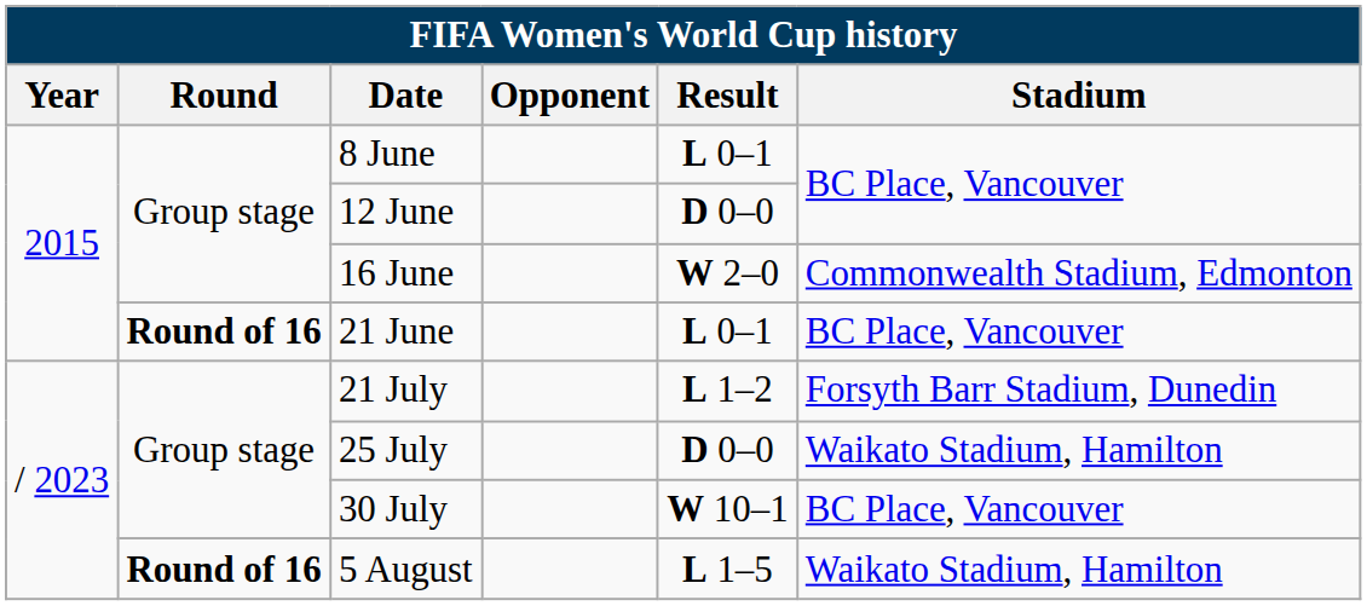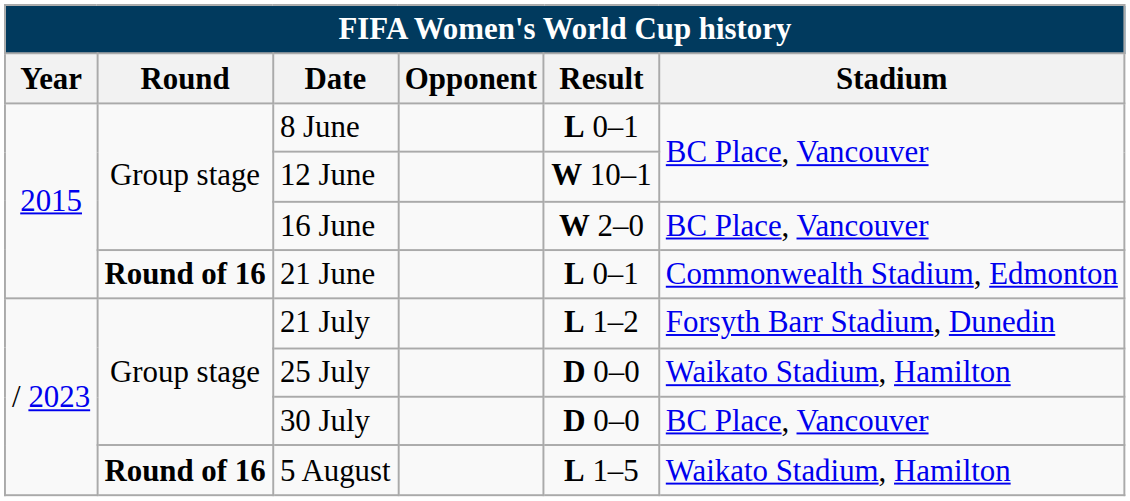12 June | Result: D 0–0 -> W 10–1
16 June | Stadium: Commonwealth Stadium, Edmonton -> BC Place, Vancouver
21 June | Stadium: BC Place, Vancouver -> Commonwealth Stadium, Edmonton
30 July | Result: W 10–1 -> D 0–0
